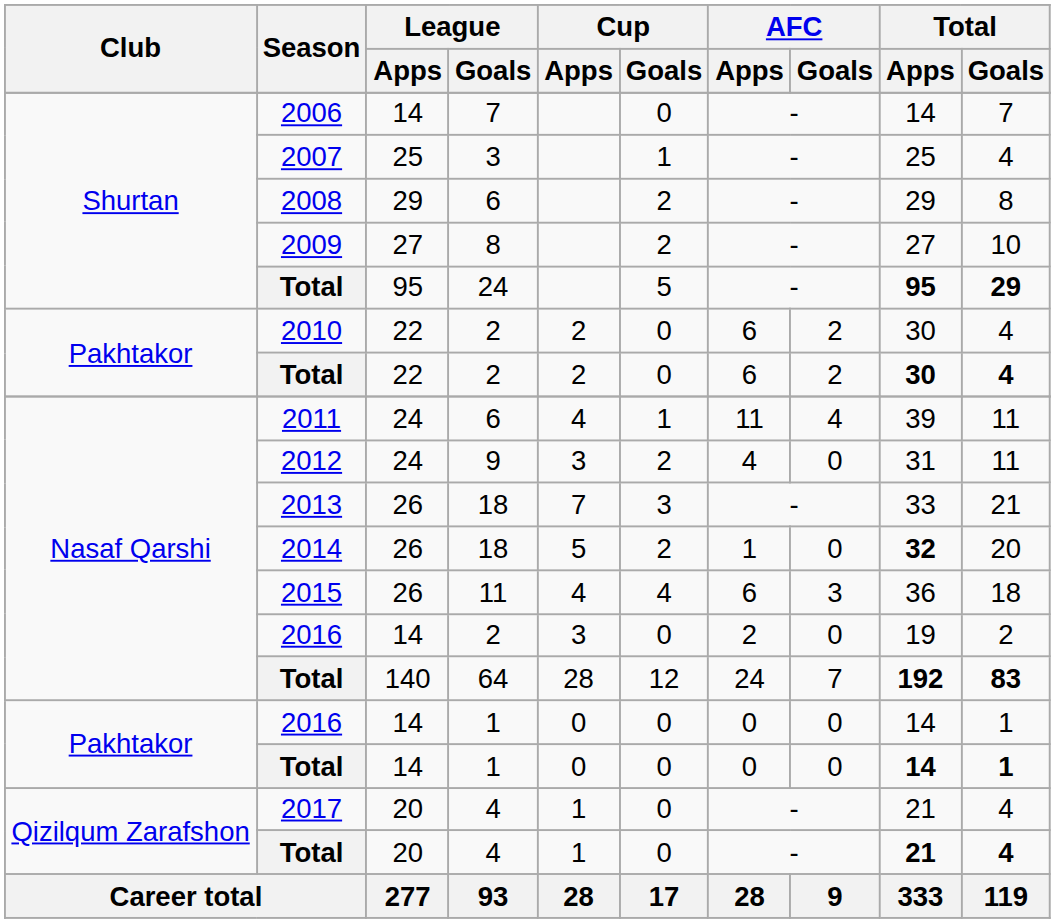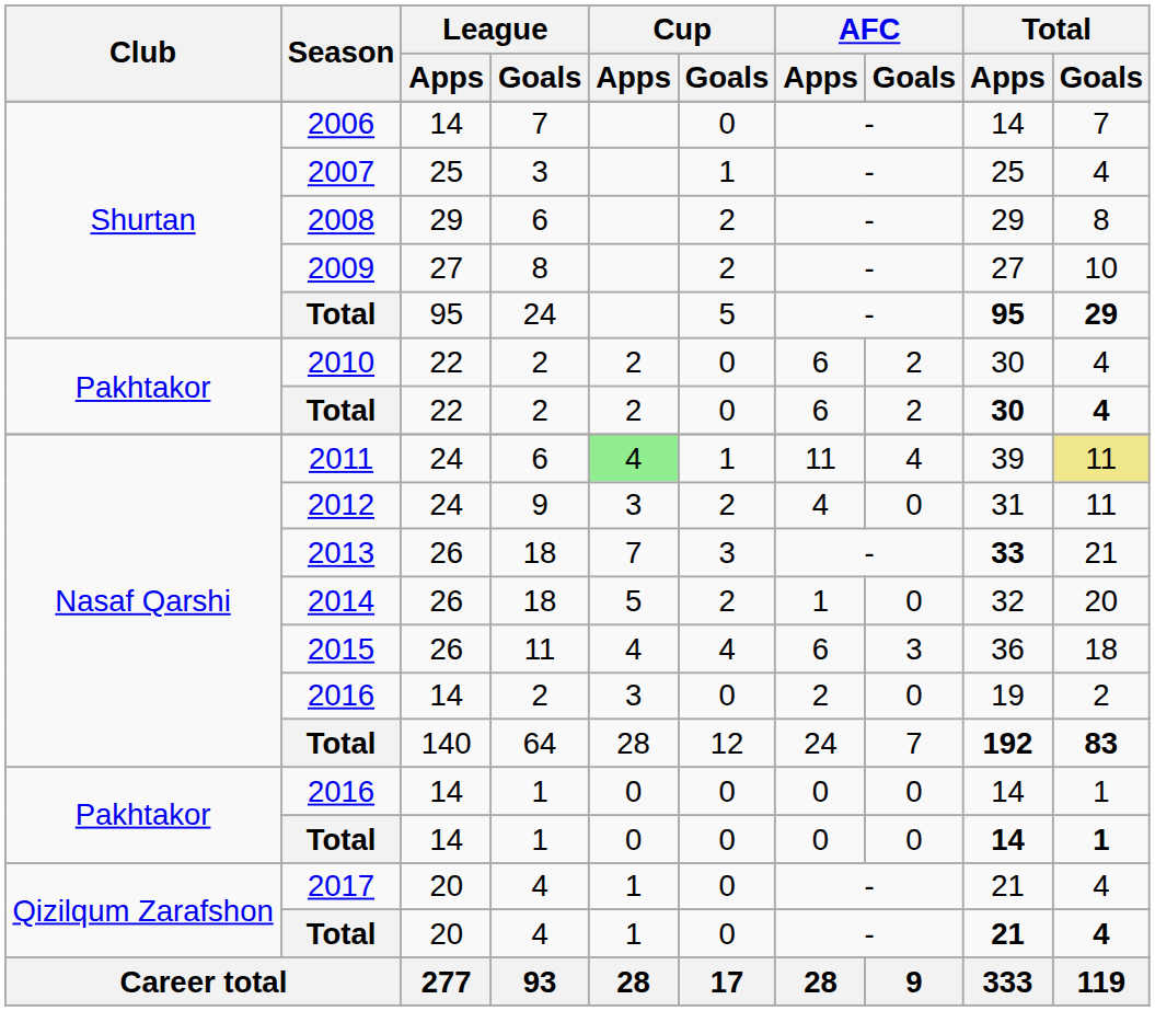2011 | Cup / Apps: no background -> lightgreen background
2011 | Total / Goals: no background -> khaki background
2013 | Total / Apps: normal -> bold
2014 | Total / Apps: bold -> normal
